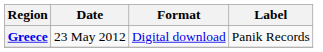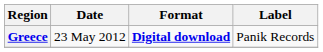Greece | Format: normal -> bold
